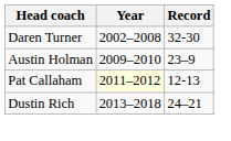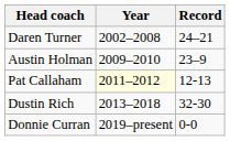Daren Turner | Record: 32-30 -> 24–21
Dustin Rich | Record: 24–21 -> 32-30
+ row: Donnie Curran | 2019–present | 0-0
